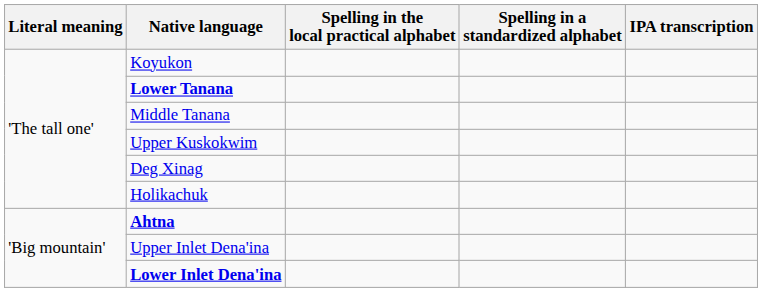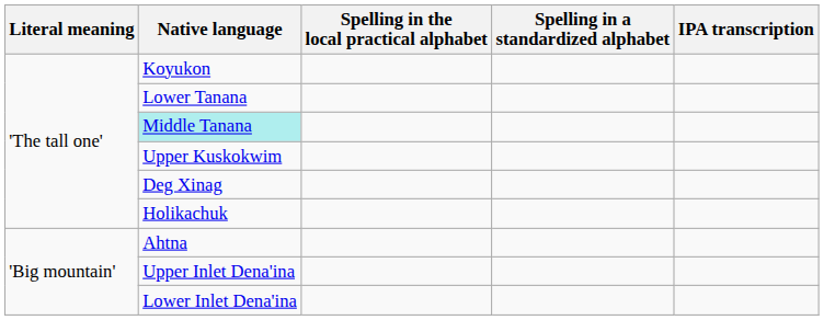Lower Tanana | Native language: bold -> normal
Middle Tanana | Native language: no background -> paleturquoise background
Ahtna | Native language: bold -> normal
Lower Inlet Dena'ina | Native language: bold -> normal
